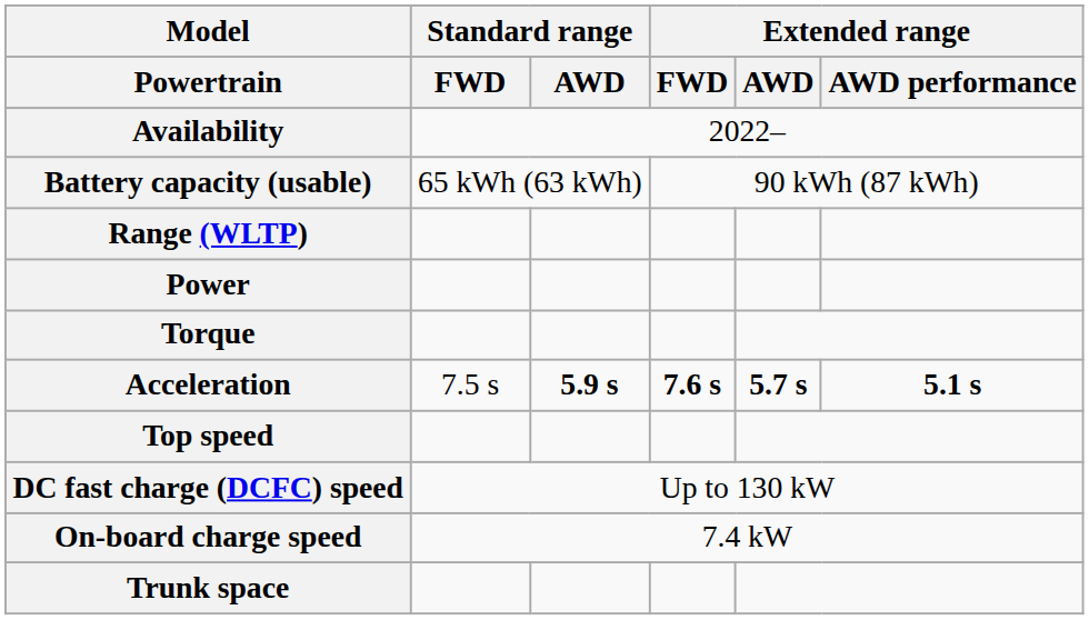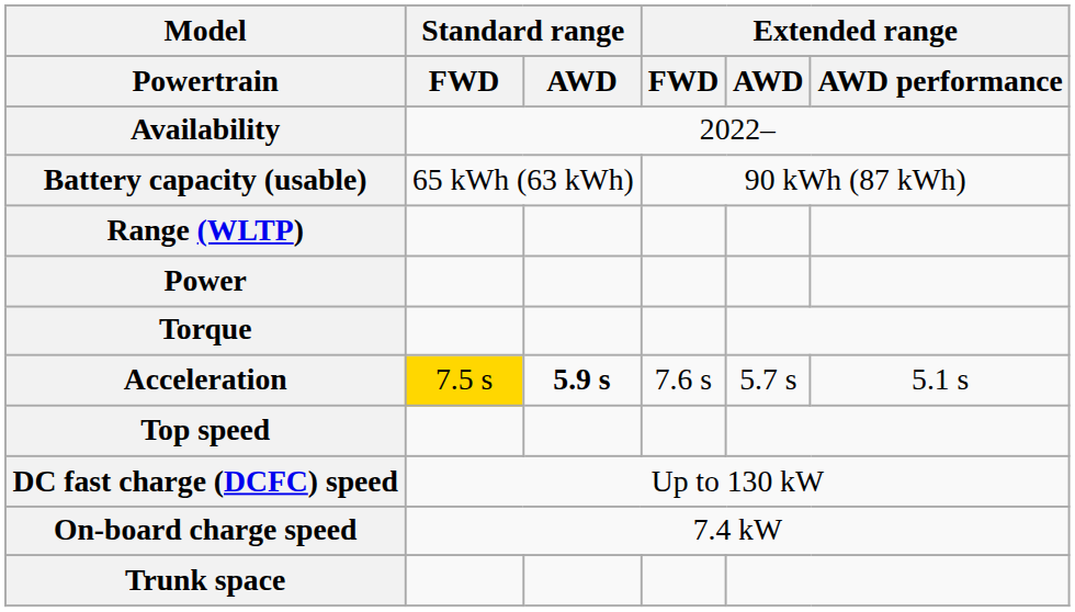Acceleration | Standard range / FWD: no background -> gold background
Acceleration | Extended range / FWD: bold -> normal
Acceleration | Extended range / AWD: bold -> normal
Acceleration | Extended range / AWD performance: bold -> normal
